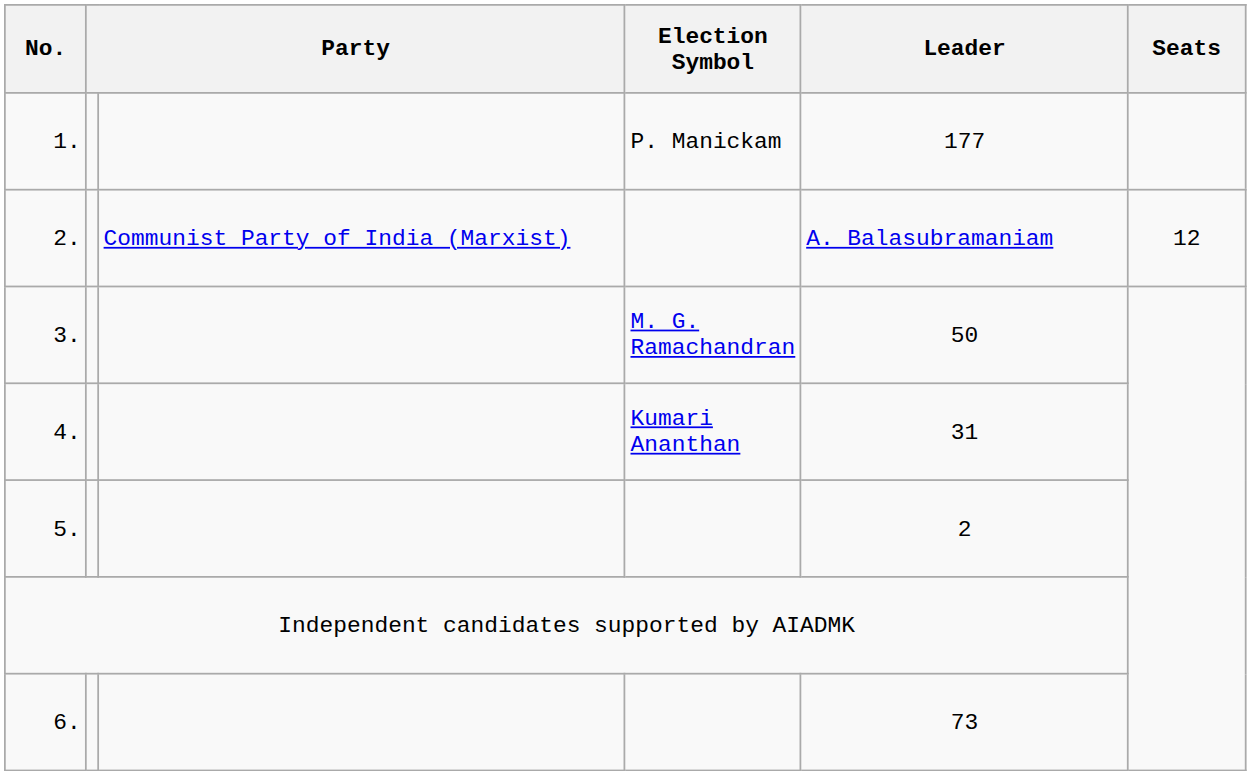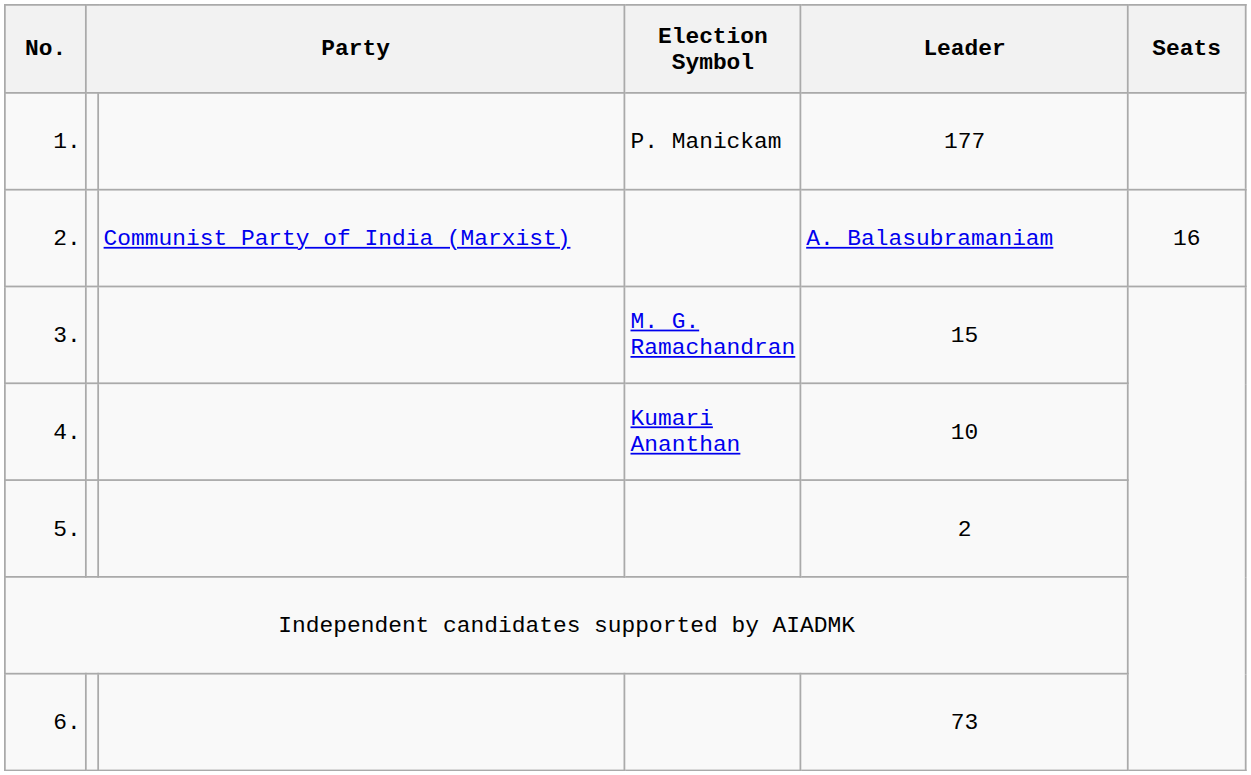2. | Seats: 12 -> 16
3. | Leader: 50 -> 15
4. | Leader: 31 -> 10
